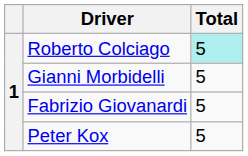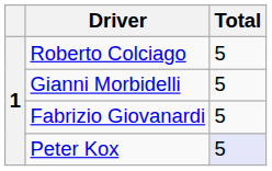Roberto Colciago | Total: paleturquoise background -> no background
Peter Kox | Total: no background -> lavender background
